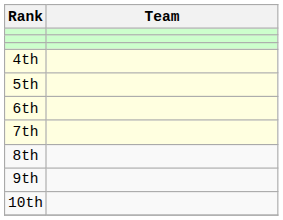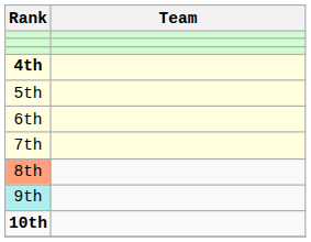row 5 | Rank: normal -> bold
row 9 | Rank: no background -> lightsalmon background
row 10 | Rank: no background -> paleturquoise background
row 11 | Rank: normal -> bold
